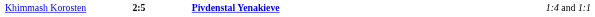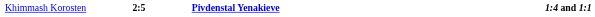Khimmash Korosten | column 4: normal -> bold
